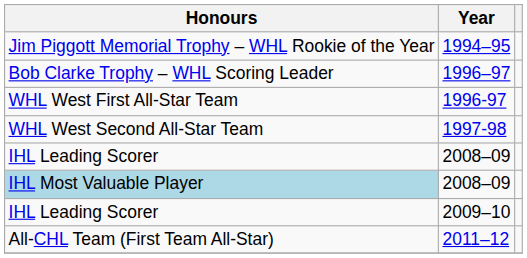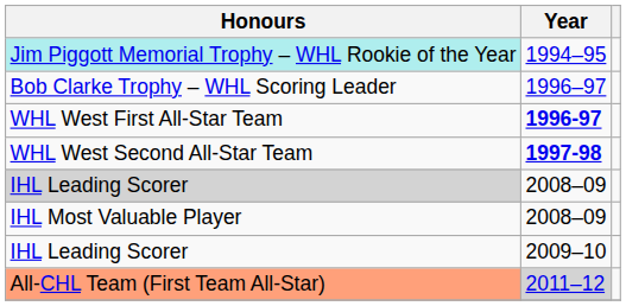Jim Piggott Memorial Trophy – WHL Rookie of the Year | Honours: no background -> paleturquoise background
WHL West First All-Star Team | Year: normal -> bold
WHL West Second All-Star Team | Year: normal -> bold
IHL Leading Scorer / 2008–09 | Honours: no background -> lightgrey background
IHL Most Valuable Player | Honours: lightblue background -> no background
All-CHL Team (First Team All-Star) | Honours: no background -> lightsalmon background
All-CHL Team (First Team All-Star) | Year: no background -> lightgrey background
